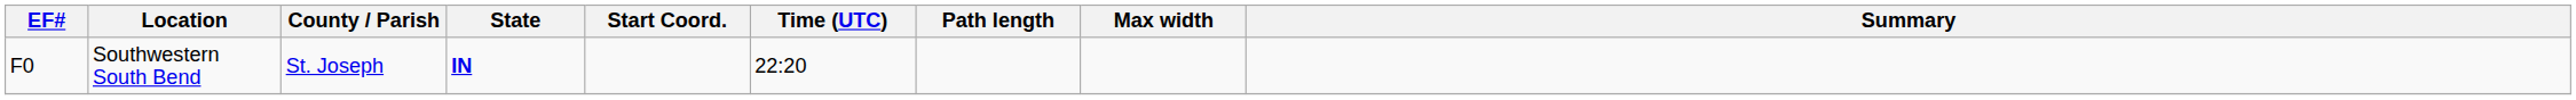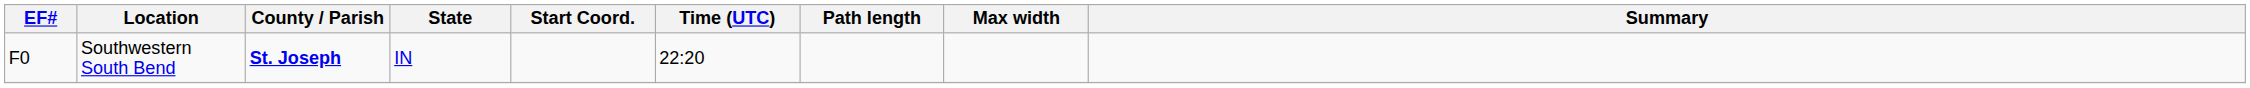Southwestern South Bend | County / Parish: normal -> bold
Southwestern South Bend | State: bold -> normal
